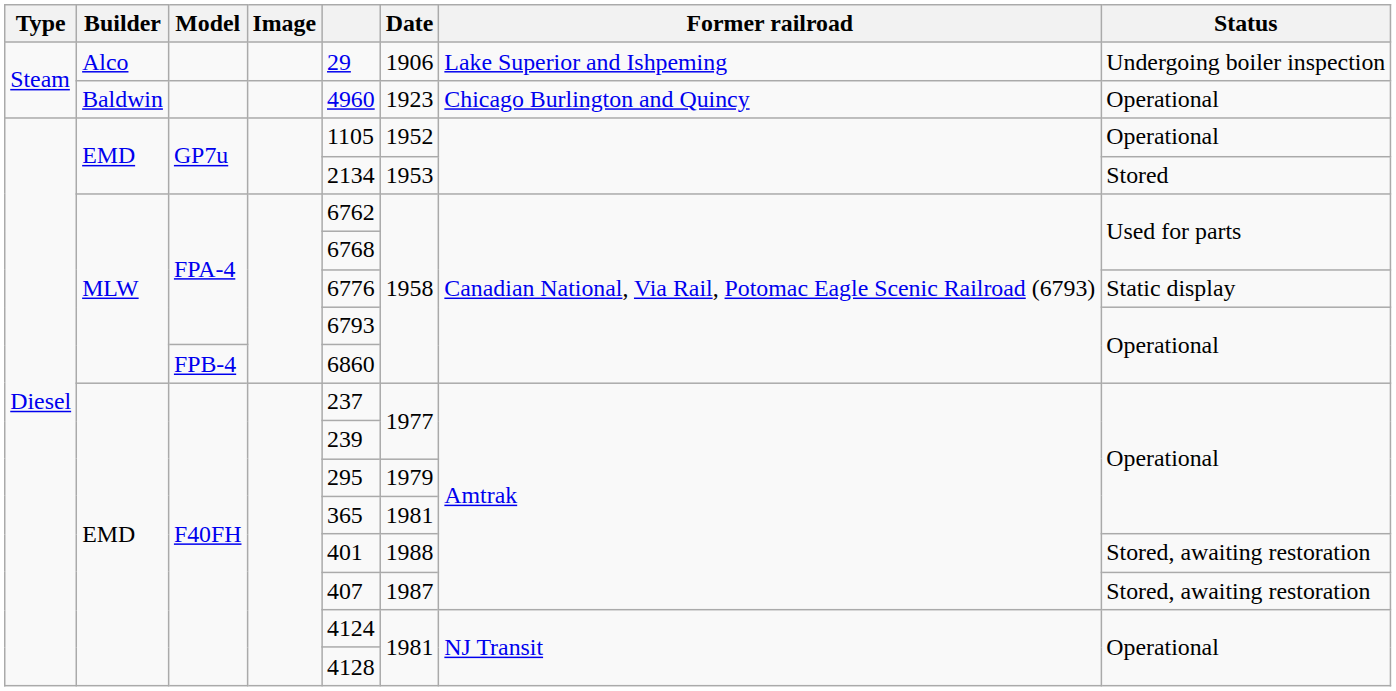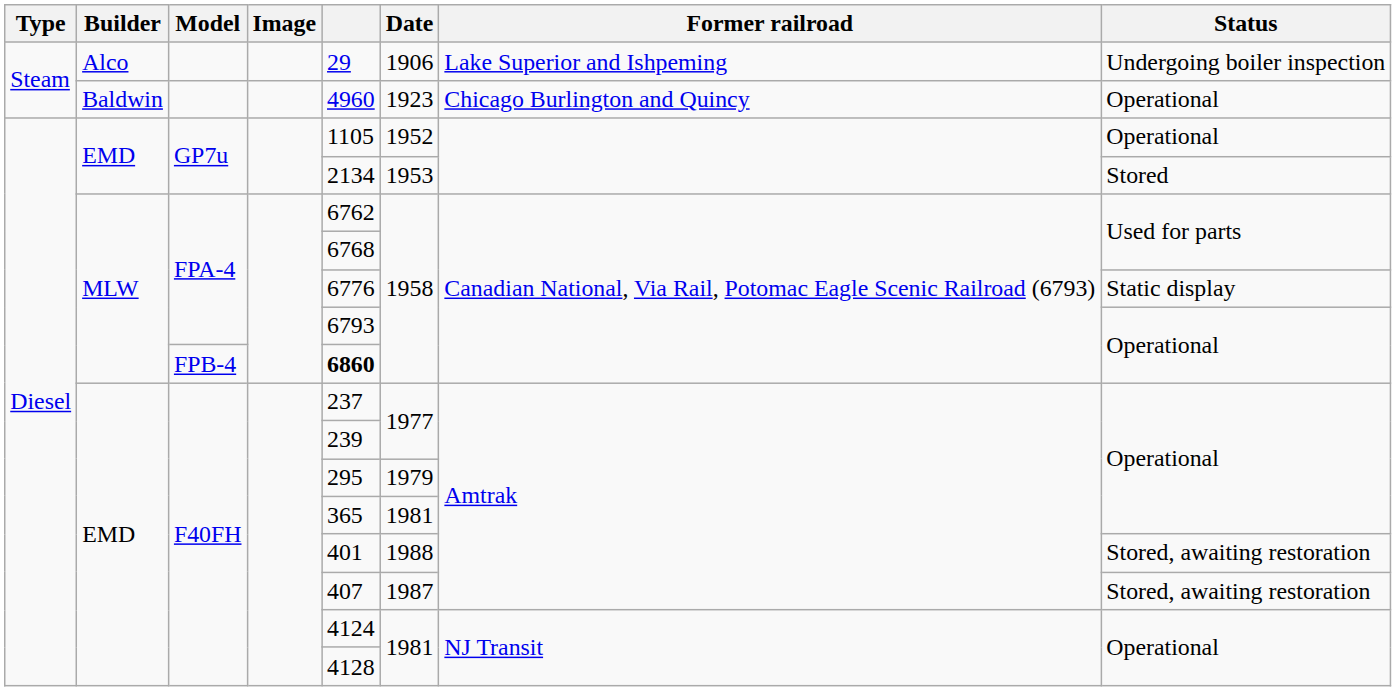FPB-4 | column 5: normal -> bold
